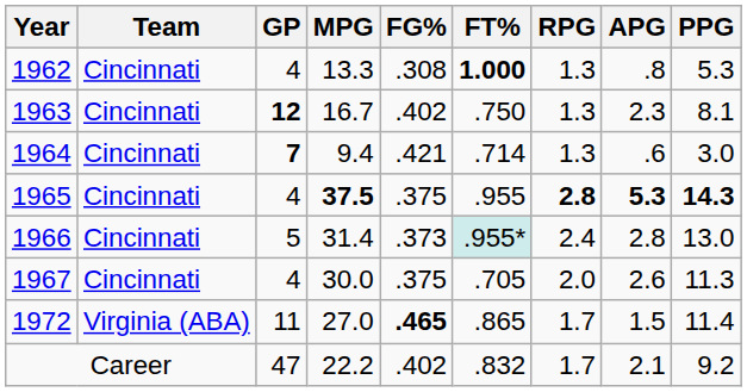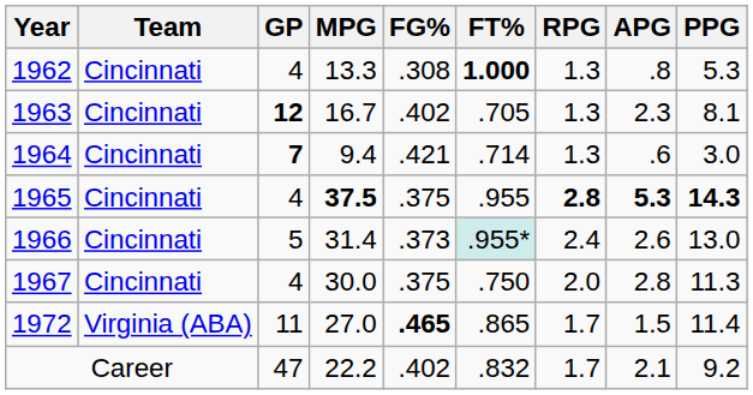1963 | FT%: .750 -> .705
1966 | APG: 2.8 -> 2.6
1967 | FT%: .705 -> .750
1967 | APG: 2.6 -> 2.8
